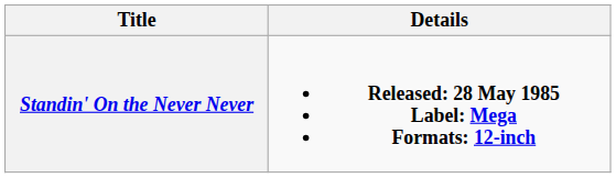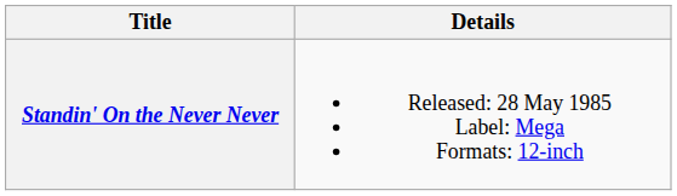Standin' On the Never Never | Details: bold -> normal
